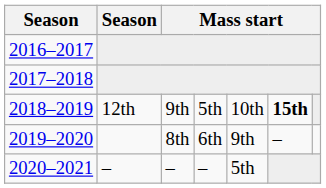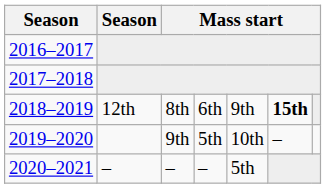2018–2019 | column 3: 9th -> 8th
2018–2019 | column 4: 5th -> 6th
2018–2019 | column 5: 10th -> 9th
2019–2020 | column 3: 8th -> 9th
2019–2020 | column 4: 6th -> 5th
2019–2020 | column 5: 9th -> 10th
